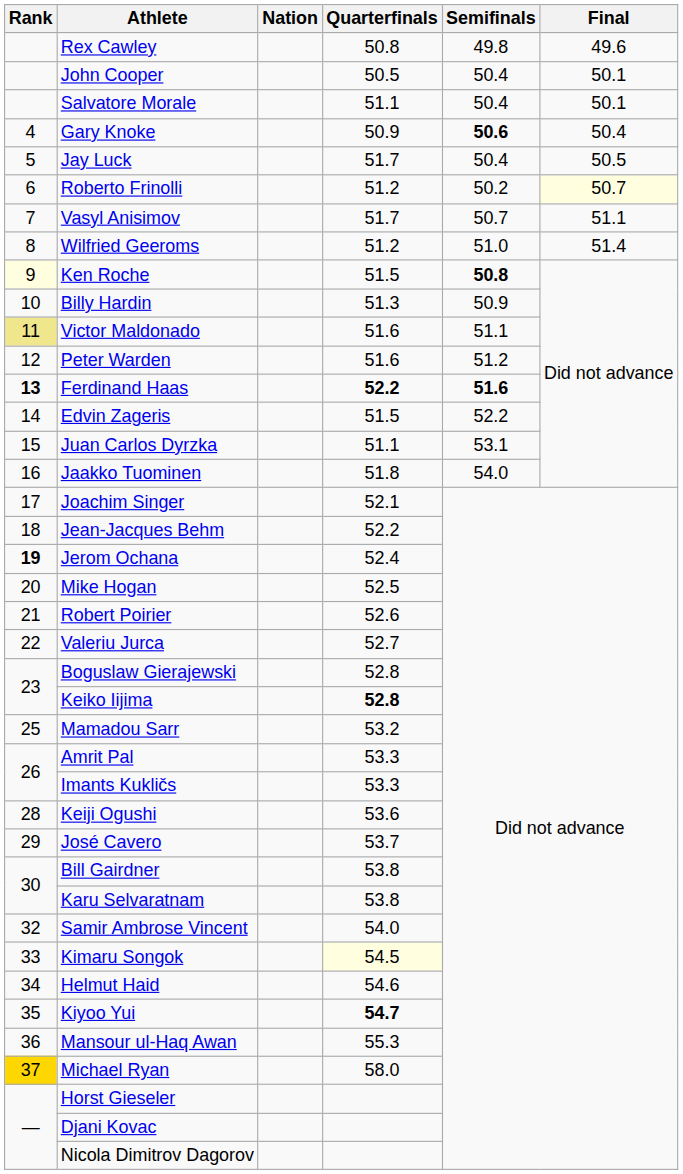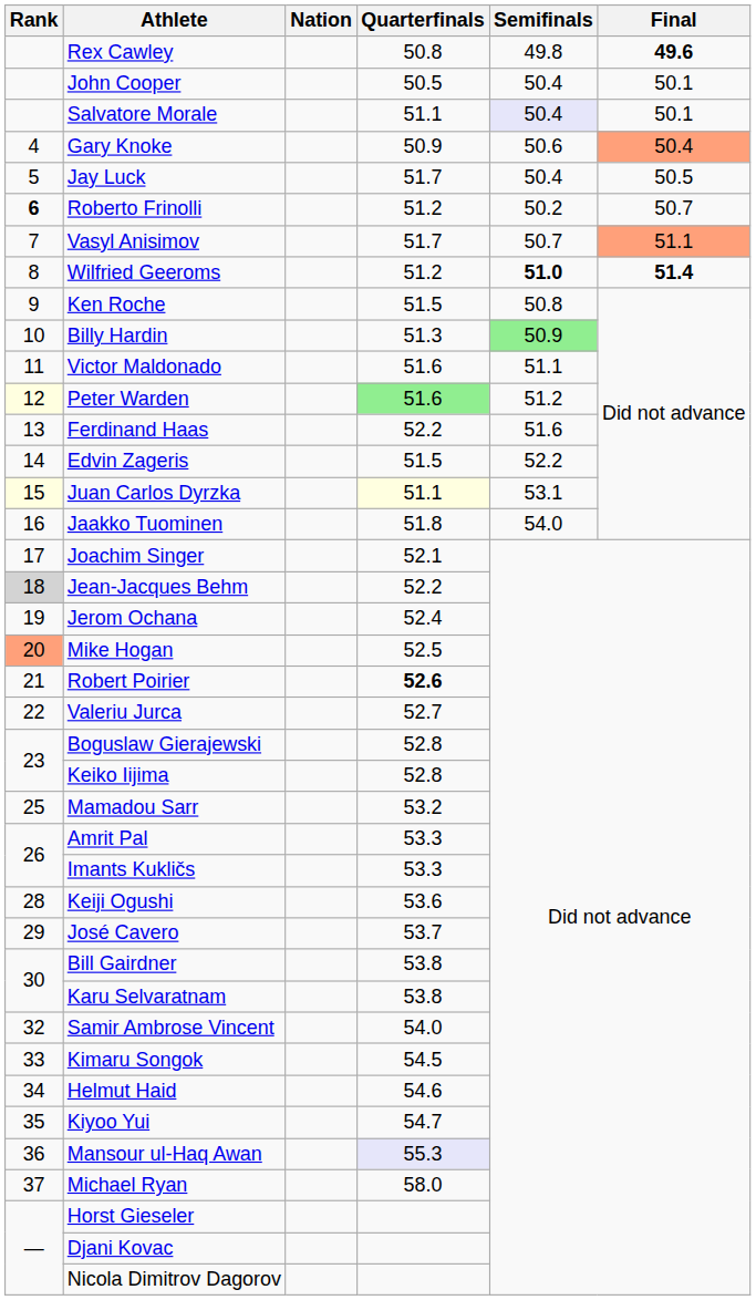Rex Cawley | Final: normal -> bold
Salvatore Morale | Semifinals: no background -> lavender background
Gary Knoke | Semifinals: bold -> normal
Gary Knoke | Final: no background -> lightsalmon background
Roberto Frinolli | Rank: normal -> bold
Roberto Frinolli | Final: lightyellow background -> no background
Vasyl Anisimov | Final: no background -> lightsalmon background
Wilfried Geeroms | Semifinals: normal -> bold
Wilfried Geeroms | Final: normal -> bold
Ken Roche | Rank: lightyellow background -> no background
Ken Roche | Semifinals: bold -> normal
Billy Hardin | Semifinals: no background -> lightgreen background
Victor Maldonado | Rank: khaki background -> no background
Peter Warden | Rank: no background -> lightyellow background
Peter Warden | Quarterfinals: no background -> lightgreen background
Ferdinand Haas | Rank: bold -> normal
Ferdinand Haas | Quarterfinals: bold -> normal
Ferdinand Haas | Semifinals: bold -> normal
Juan Carlos Dyrzka | Rank: no background -> lightyellow background
Juan Carlos Dyrzka | Quarterfinals: no background -> lightyellow background
Jean-Jacques Behm | Rank: no background -> lightgrey background
Jerom Ochana | Rank: bold -> normal
Mike Hogan | Rank: no background -> lightsalmon background
Robert Poirier | Quarterfinals: normal -> bold
Keiko Iijima | Quarterfinals: bold -> normal
Kimaru Songok | Quarterfinals: lightyellow background -> no background
Kiyoo Yui | Quarterfinals: bold -> normal
Mansour ul-Haq Awan | Quarterfinals: no background -> lavender background
Michael Ryan | Rank: gold background -> no background
